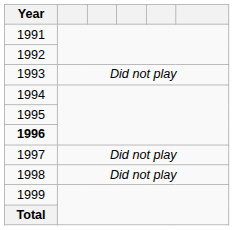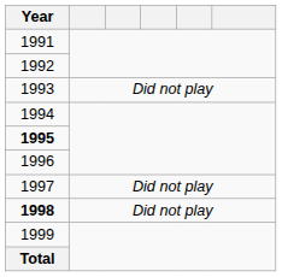1995 | Year: normal -> bold
1996 | Year: bold -> normal
1998 | Year: normal -> bold
